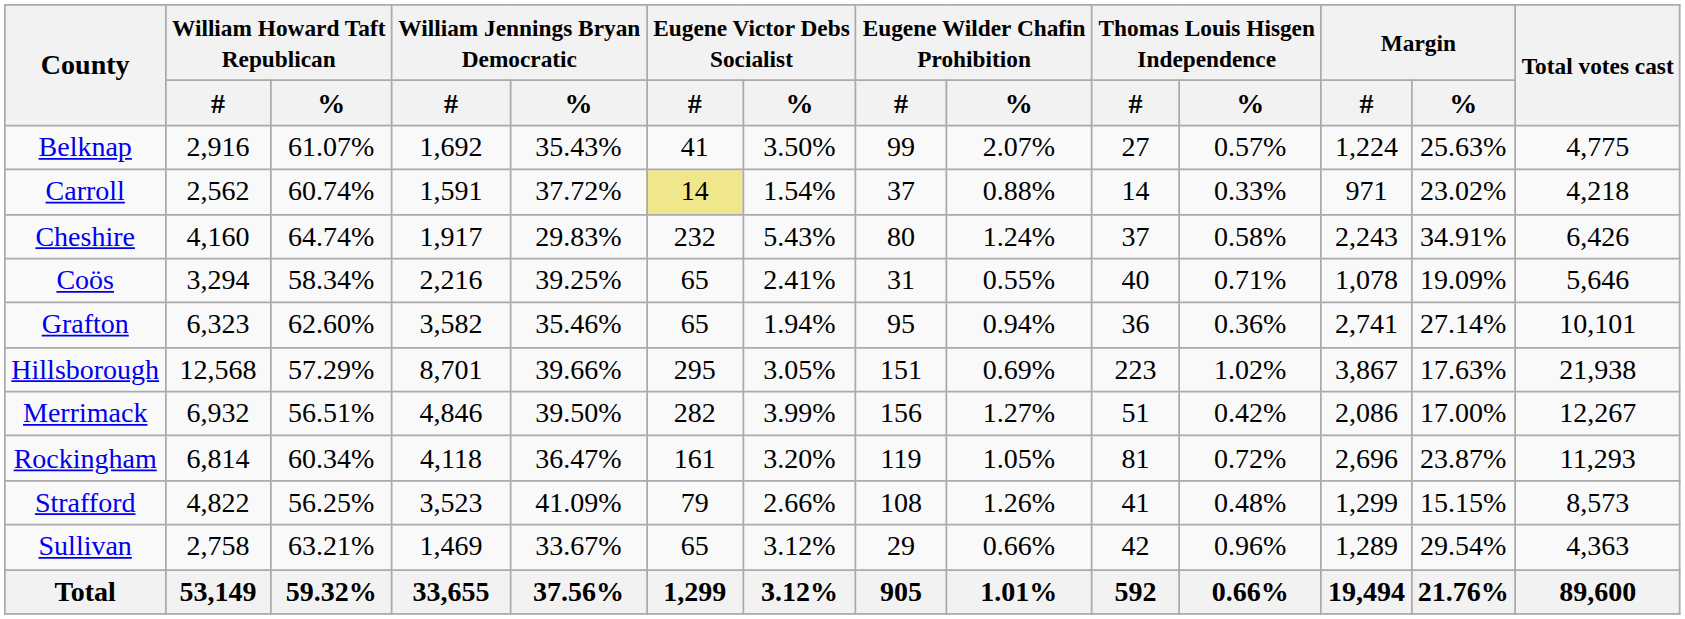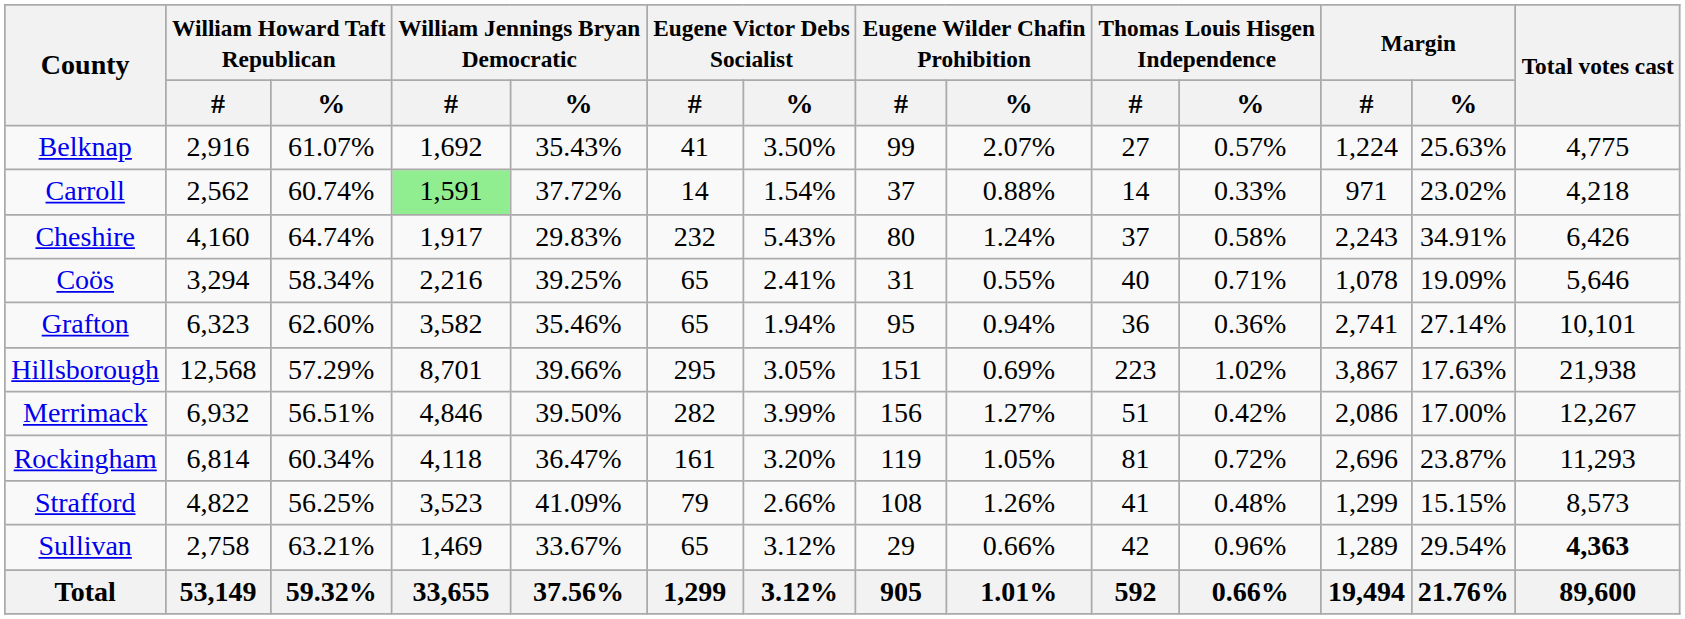Carroll | William Jennings Bryan Democratic / #: no background -> lightgreen background
Carroll | Eugene Victor Debs Socialist / #: khaki background -> no background
Sullivan | Total votes cast: normal -> bold
